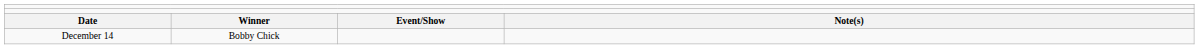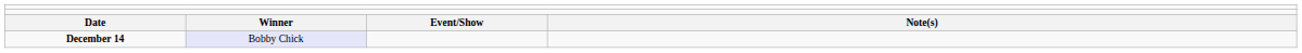December 14 | column 1: normal -> bold
December 14 | column 2: no background -> lavender background
